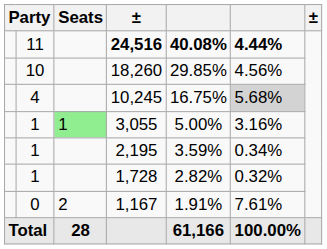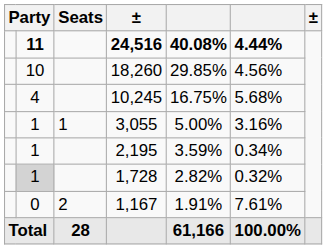24,516 | column 2: normal -> bold
10,245 | column 6: lightgrey background -> no background
3,055 | Seats: lightgreen background -> no background
1,728 | column 2: no background -> lightgrey background
